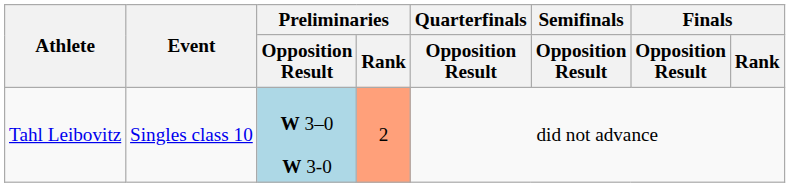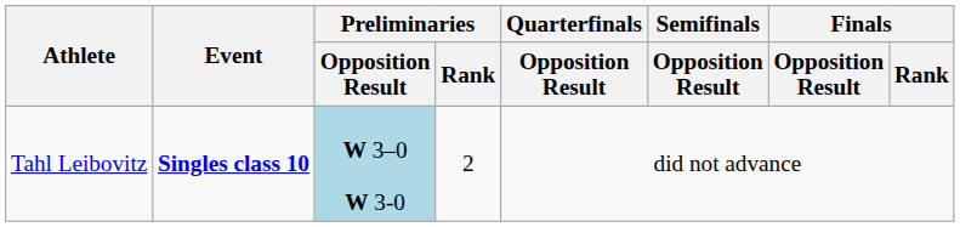Tahl Leibovitz | Event: normal -> bold
Tahl Leibovitz | Preliminaries / Rank: lightsalmon background -> no background
